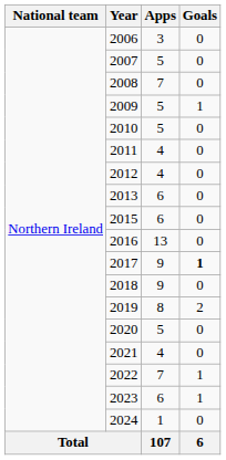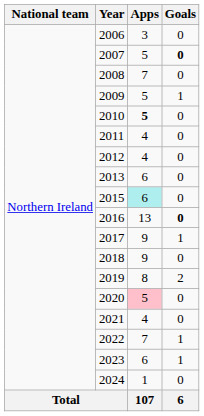2007 | Goals: normal -> bold
2010 | Apps: normal -> bold
2015 | Apps: no background -> paleturquoise background
2016 | Goals: normal -> bold
2017 | Goals: bold -> normal
2020 | Apps: no background -> pink background
